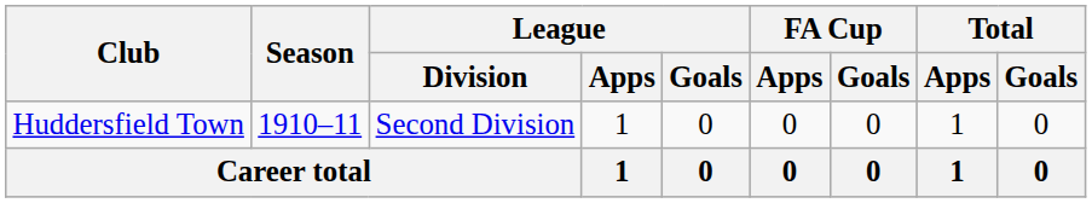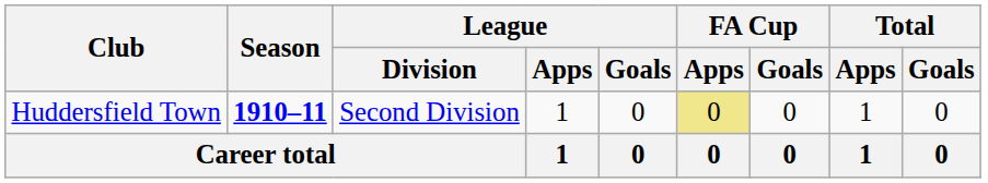Huddersfield Town | Season: normal -> bold
Huddersfield Town | FA Cup / Apps: no background -> khaki background
